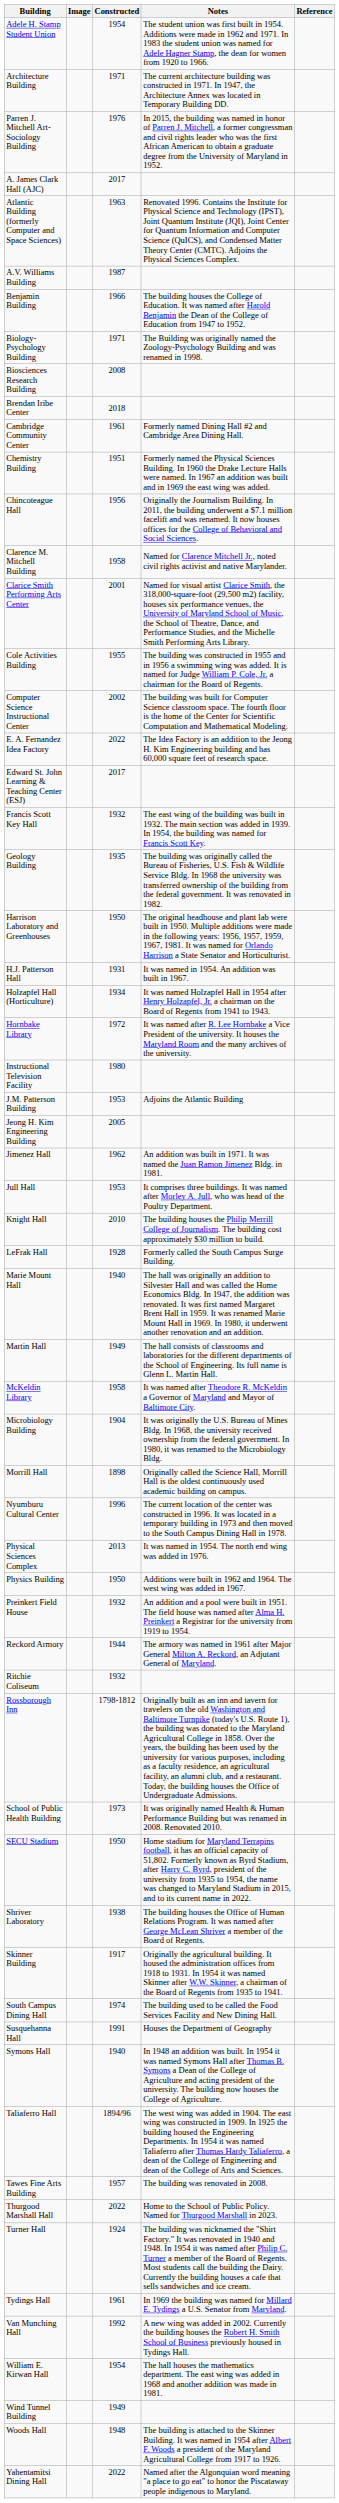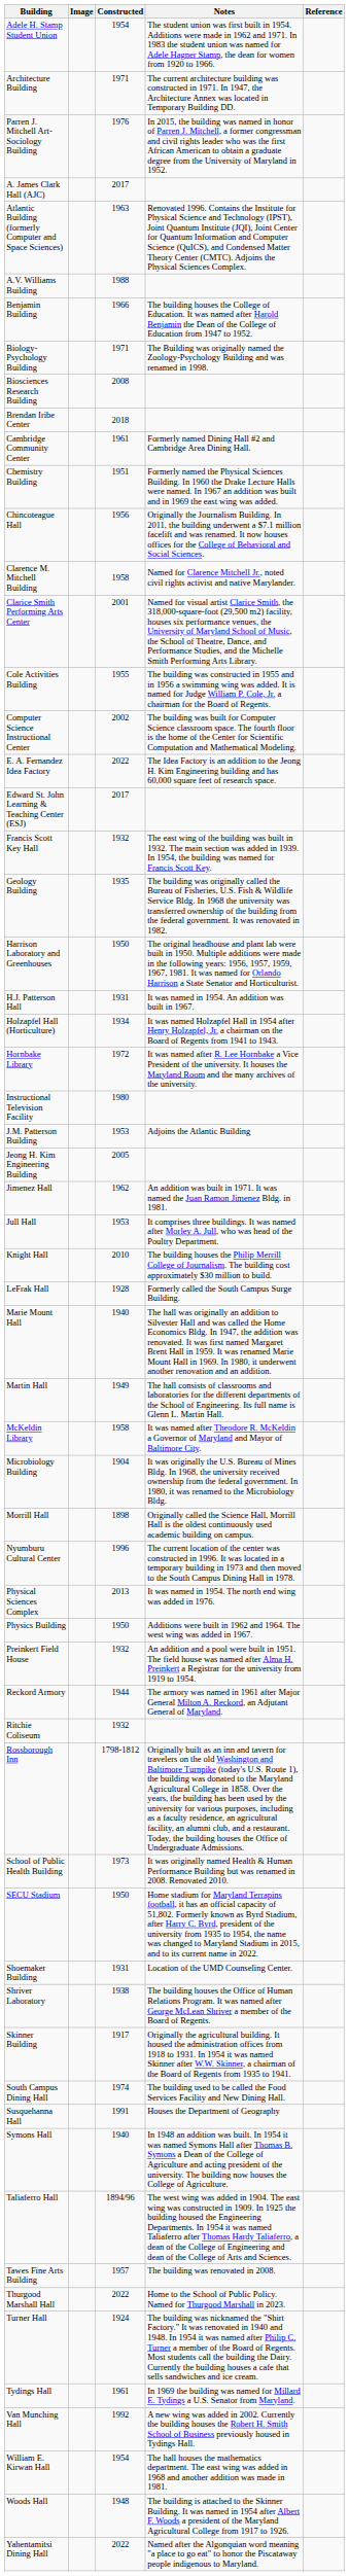A.V. Williams Building | Constructed: 1987 -> 1988
+ row: Shoemaker Building | 1931 | Location of the UMD Counseling Center.
- row: Wind Tunnel Building | 1949
